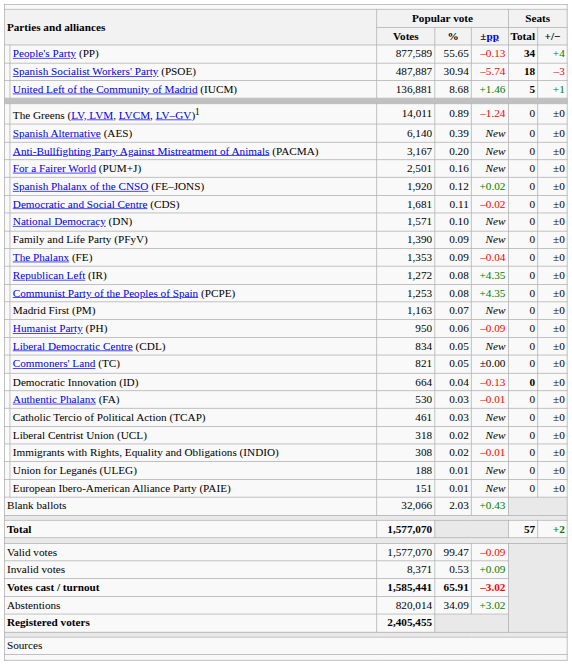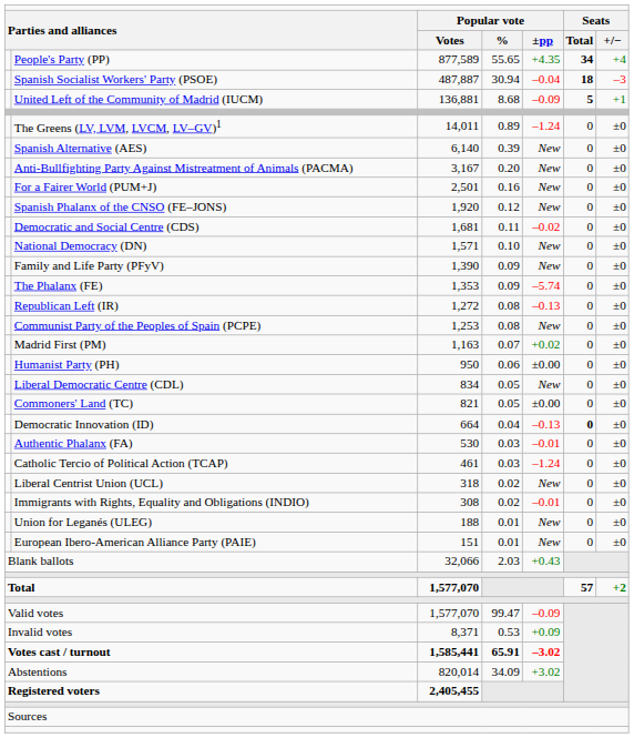People's Party (PP) | column 5: –0.13 -> +4.35
Spanish Socialist Workers' Party (PSOE) | column 5: –5.74 -> –0.04
United Left of the Community of Madrid (IUCM) | column 5: +1.46 -> –0.09
Spanish Phalanx of the CNSO (FE–JONS) | column 5: +0.02 -> New
The Phalanx (FE) | column 5: –0.04 -> –5.74
Republican Left (IR) | column 5: +4.35 -> –0.13
Communist Party of the Peoples of Spain (PCPE) | column 5: +4.35 -> New
Madrid First (PM) | column 5: New -> +0.02
Humanist Party (PH) | column 5: –0.09 -> ±0.00
Catholic Tercio of Political Action (TCAP) | column 5: New -> –1.24
